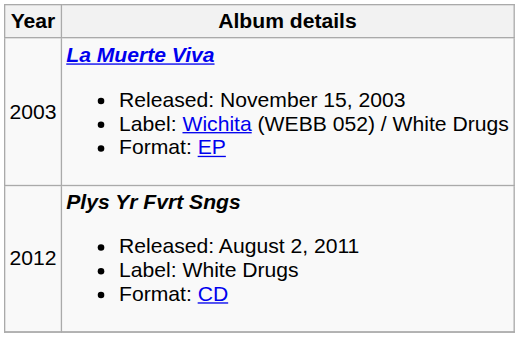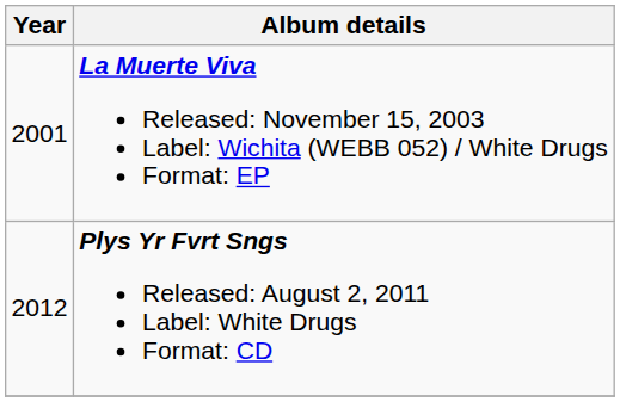row 2 | Year: 2003 -> 2001
